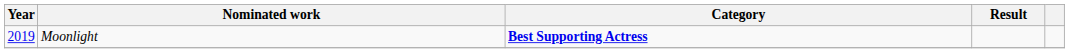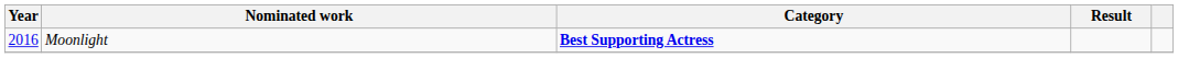Moonlight | Year: 2019 -> 2016
